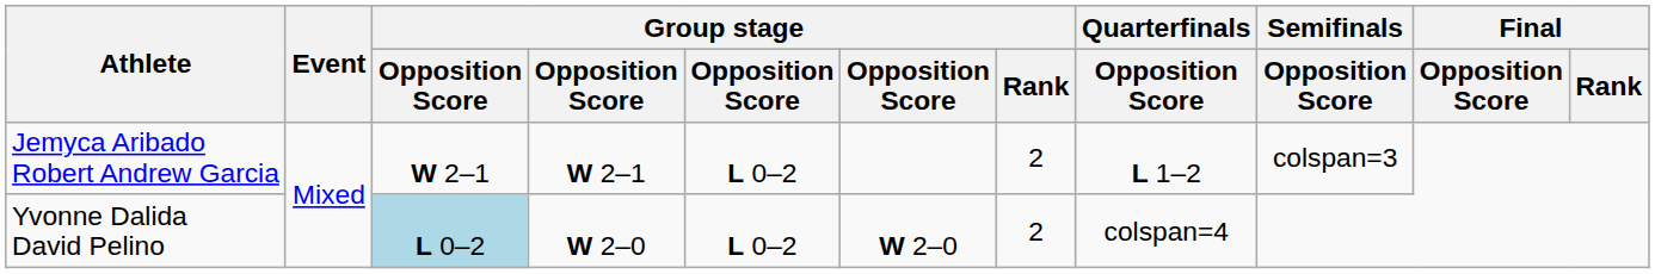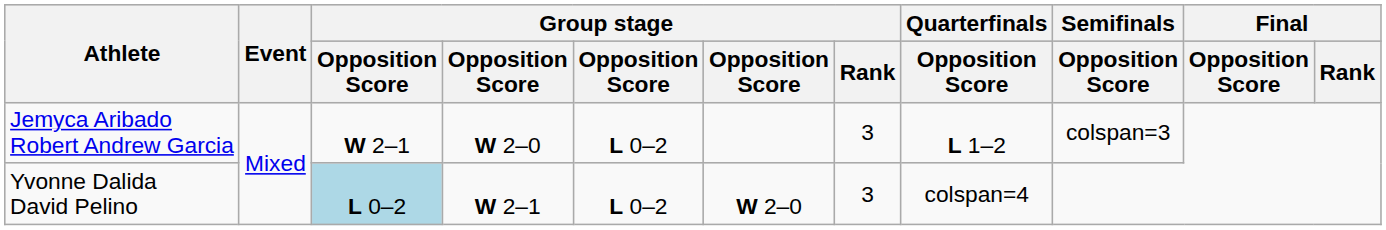Jemyca Aribado Robert Andrew Garcia | column 4: W 2–1 -> W 2–0
Jemyca Aribado Robert Andrew Garcia | Group stage / Rank: 2 -> 3
Yvonne Dalida David Pelino | column 4: W 2–0 -> W 2–1
Yvonne Dalida David Pelino | Group stage / Rank: 2 -> 3
